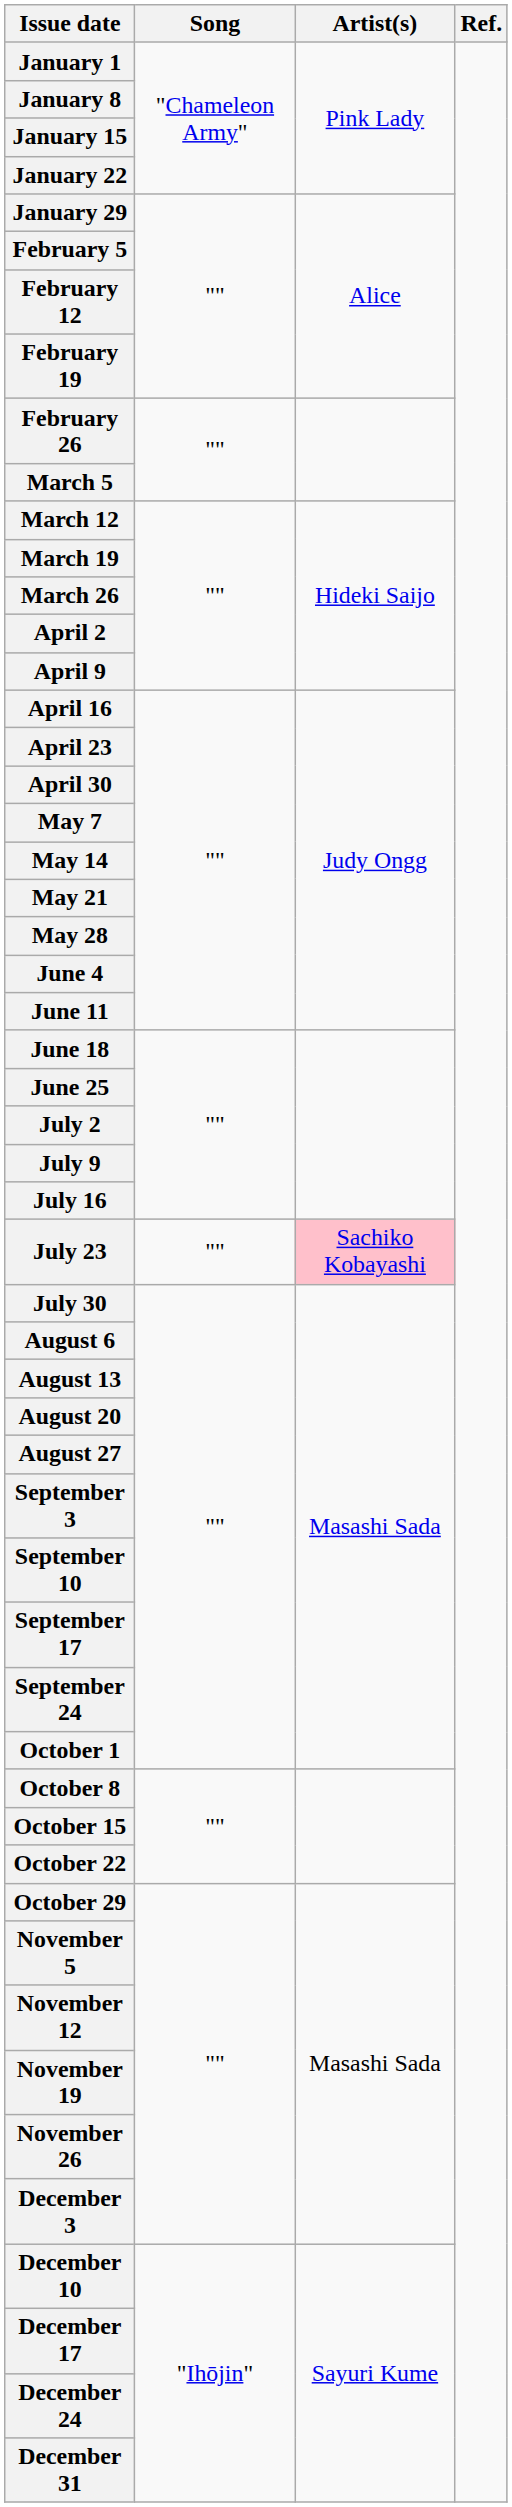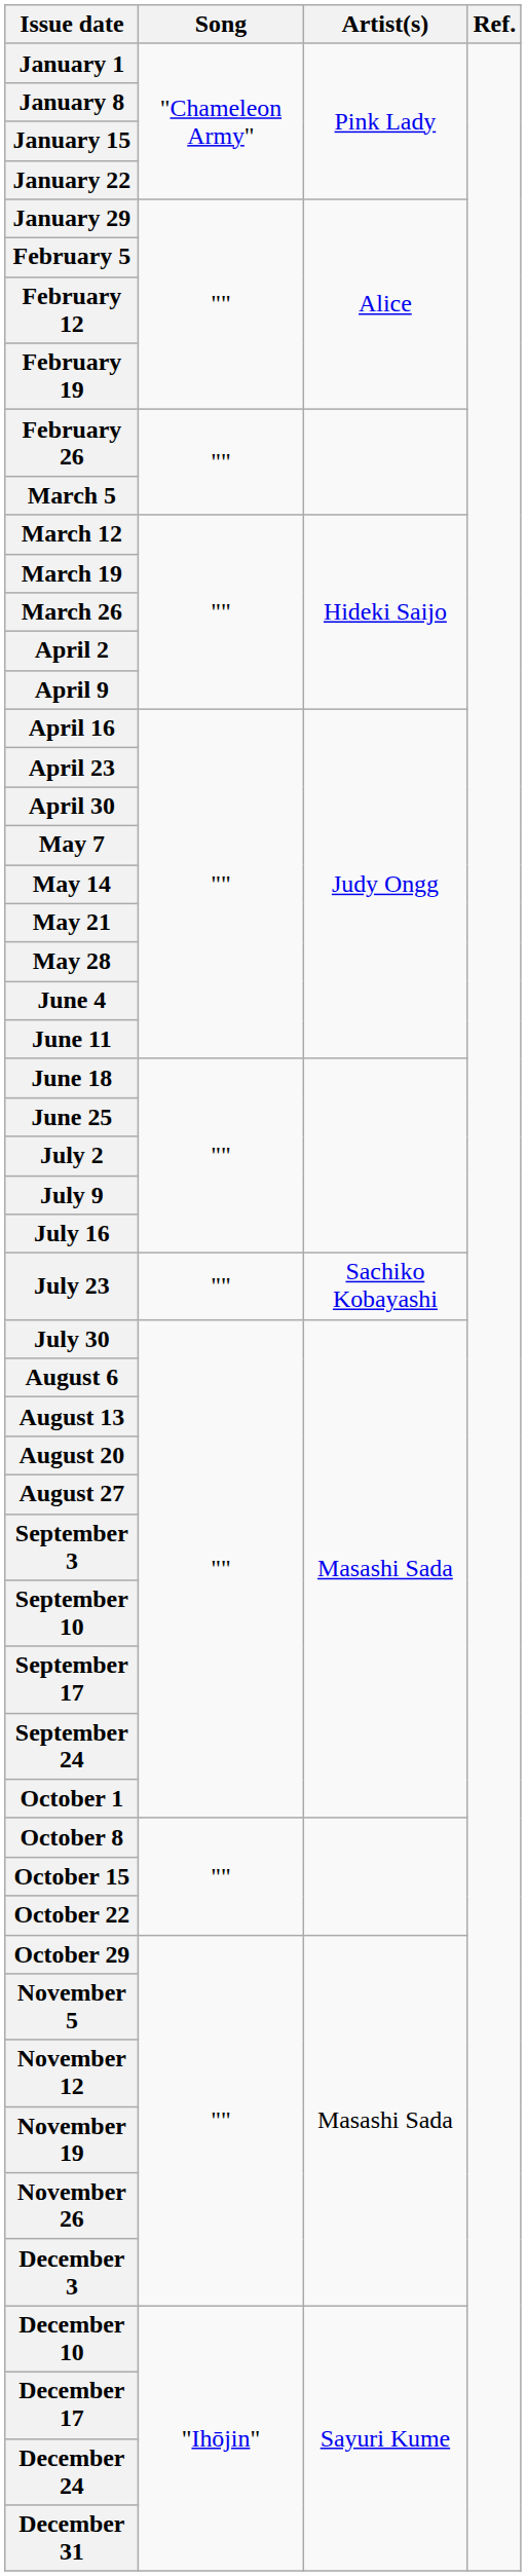July 23 | Artist(s): pink background -> no background
